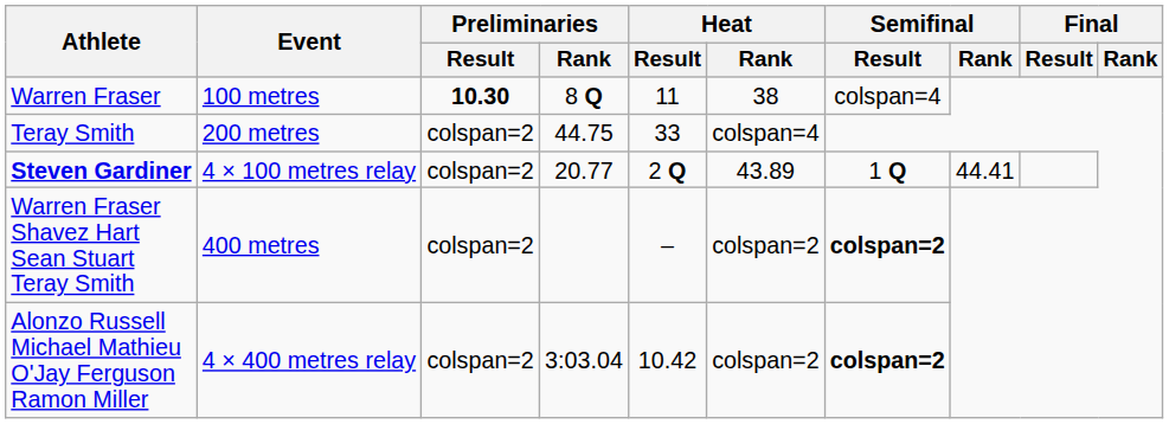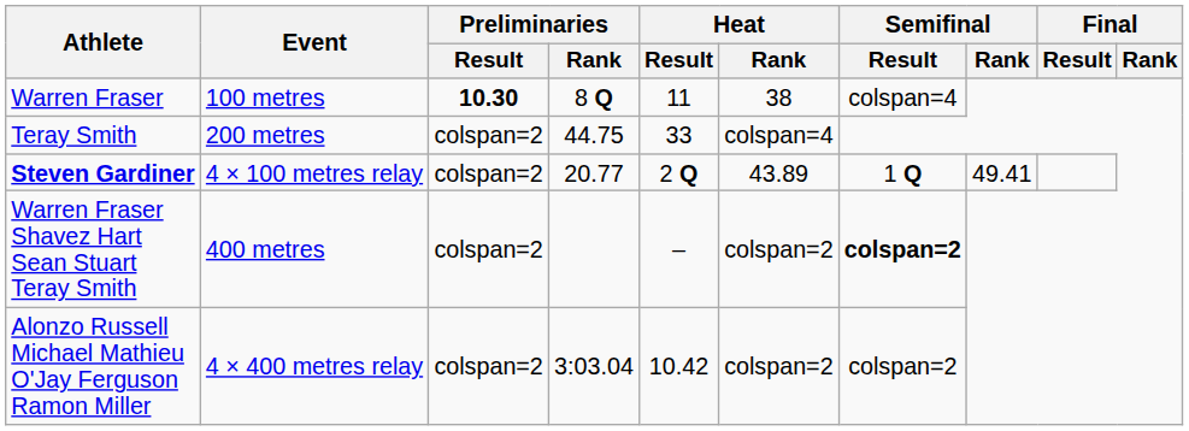Steven Gardiner | Semifinal / Rank: 44.41 -> 49.41
Alonzo Russell Michael Mathieu O'Jay Ferguson Ramon Miller | Semifinal / Result: bold -> normal
